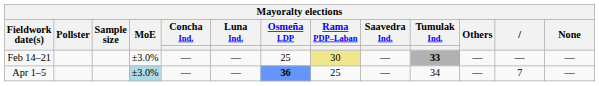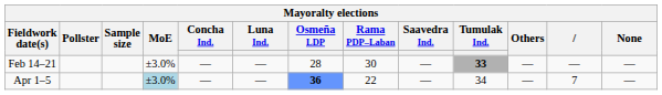Feb 14–21 | Osmeña LDP: 25 -> 28
Feb 14–21 | Rama PDP–Laban: khaki background -> no background
Apr 1–5 | Rama PDP–Laban: 25 -> 22
